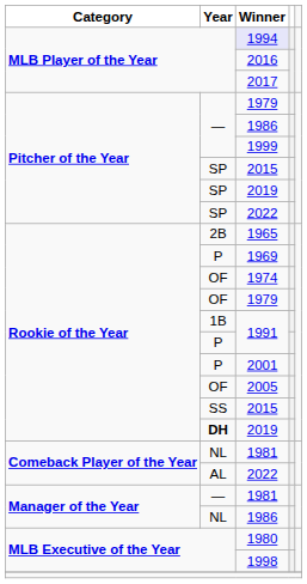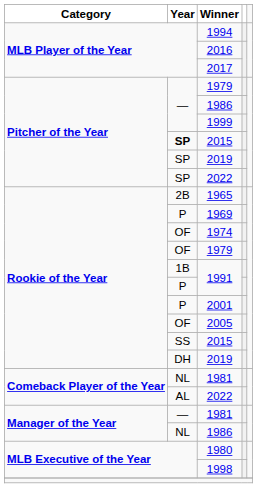1994 | Winner: lavender background -> no background
SP / 2015 | Year: normal -> bold
DH / 2019 | Year: bold -> normal
